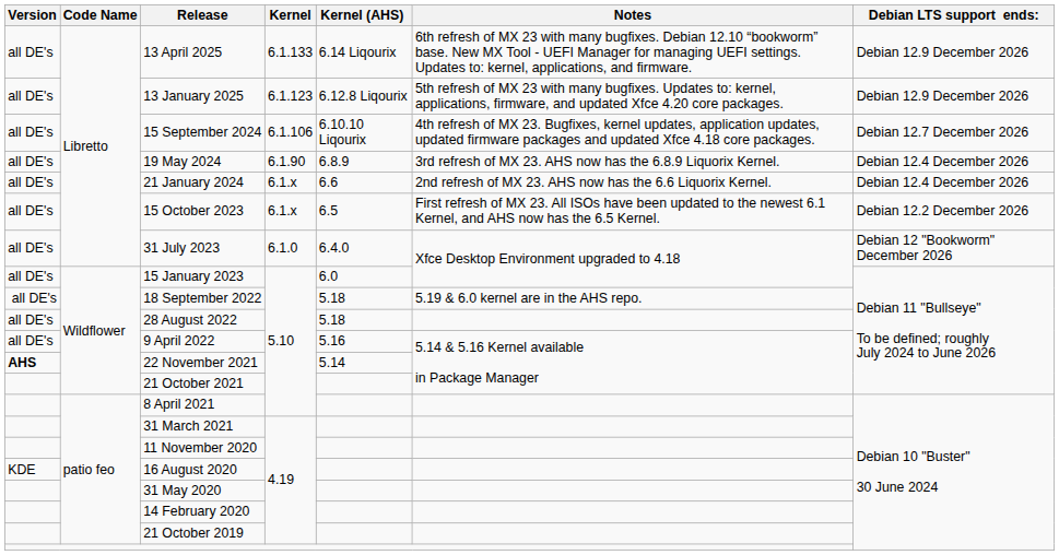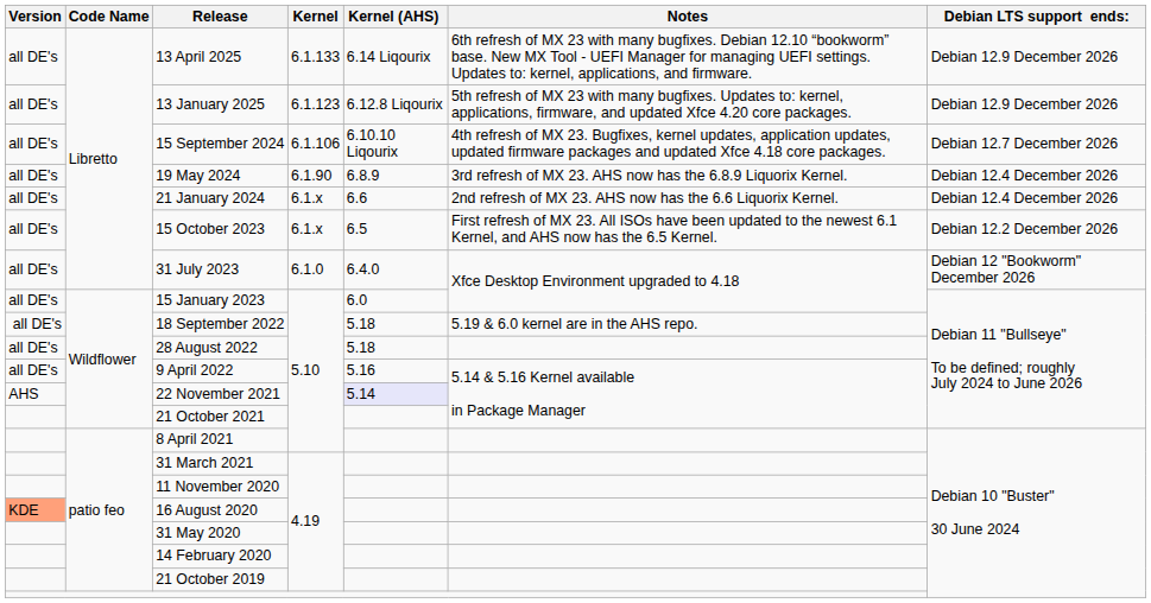22 November 2021 | Version: bold -> normal
22 November 2021 | Kernel (AHS): no background -> lavender background
16 August 2020 | Version: no background -> lightsalmon background
